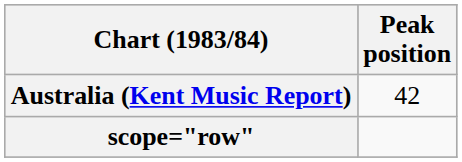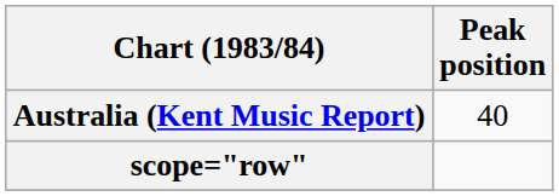Australia (Kent Music Report) | Peak position: 42 -> 40
